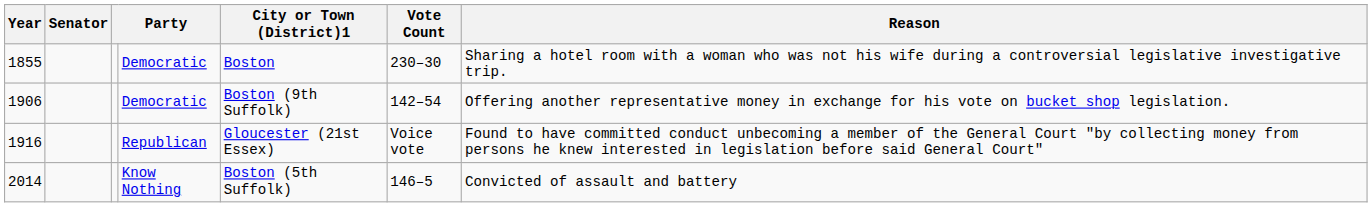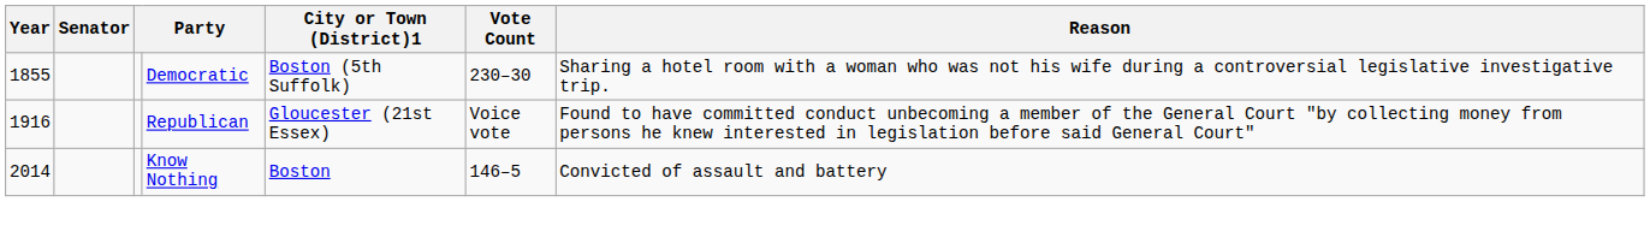1855 | City or Town (District)1: Boston -> Boston (5th Suffolk)
- row: 1906 | Democratic | Boston (9th Suffolk) | 142–54 | Offering another representative money in exchange for his vote on bucket shop legislation.
2014 | City or Town (District)1: Boston (5th Suffolk) -> Boston
